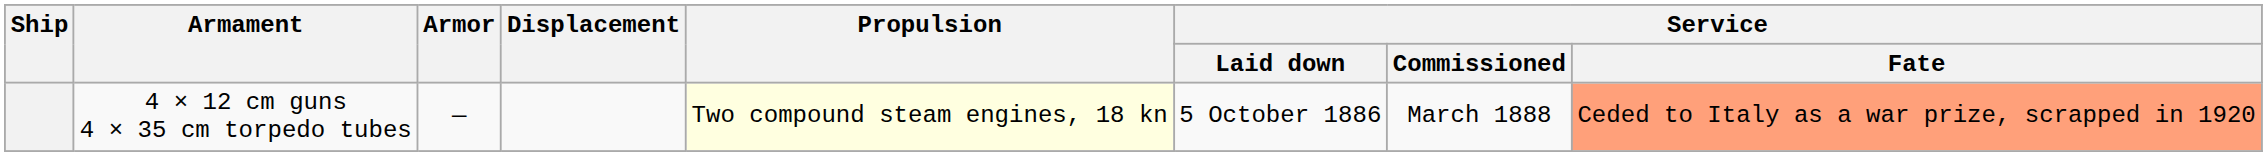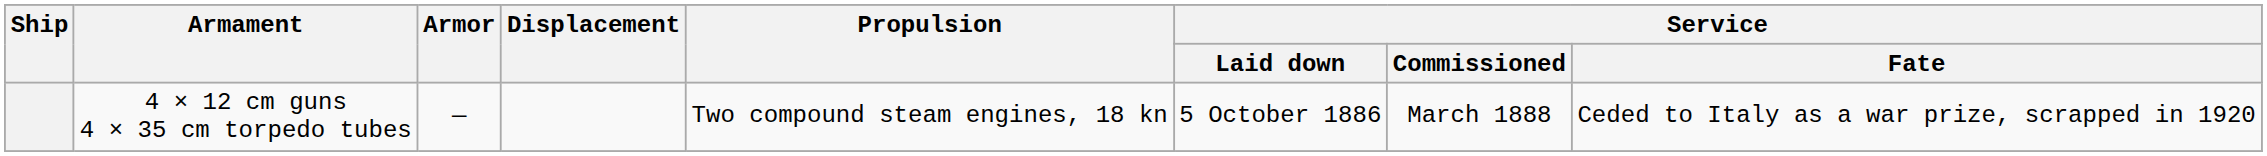4 × 12 cm guns 4 × 35 cm torpedo tubes | Propulsion: lightyellow background -> no background
4 × 12 cm guns 4 × 35 cm torpedo tubes | Service / Fate: lightsalmon background -> no background
